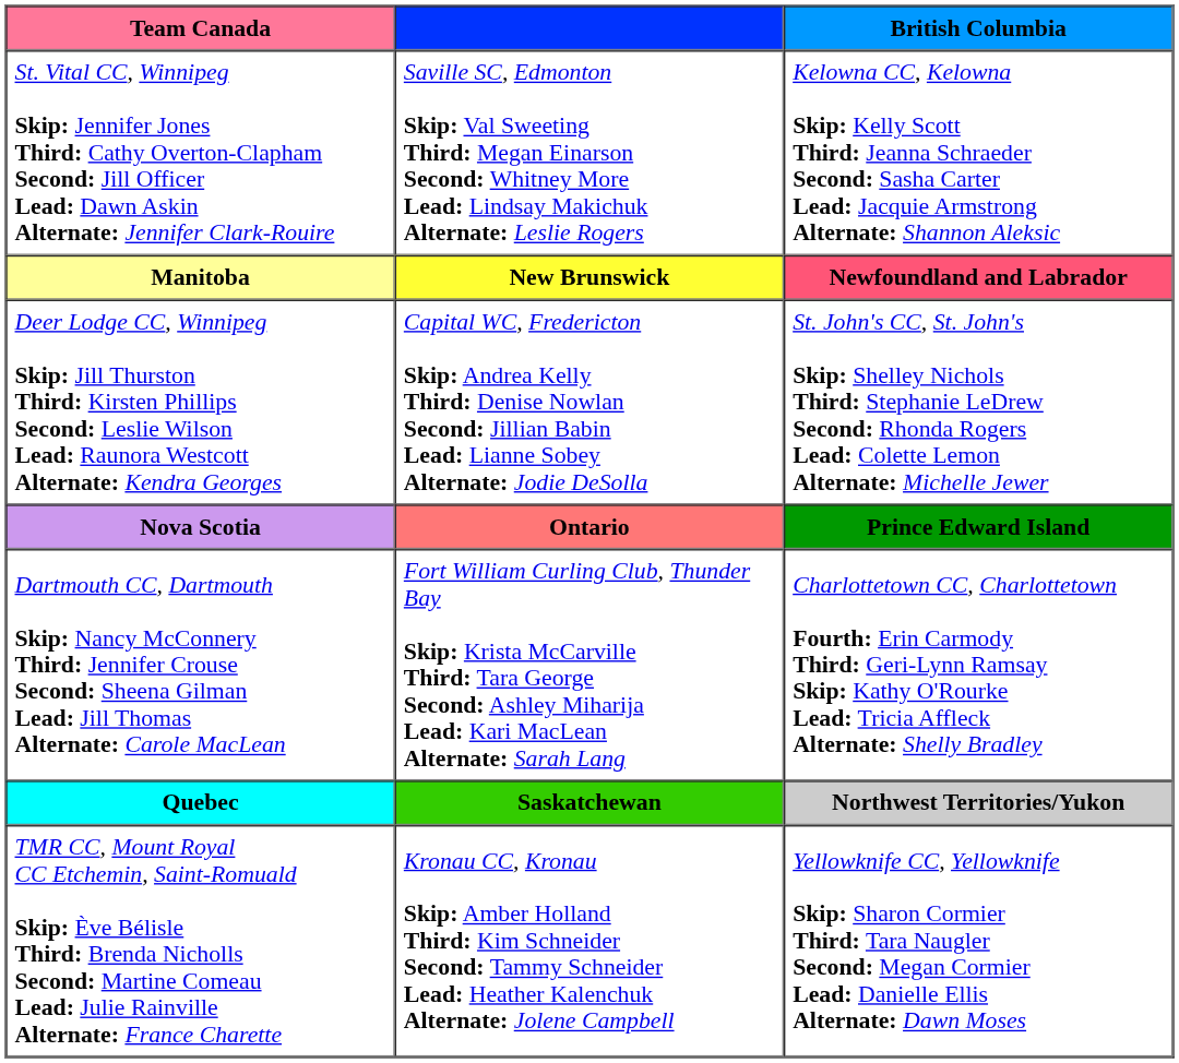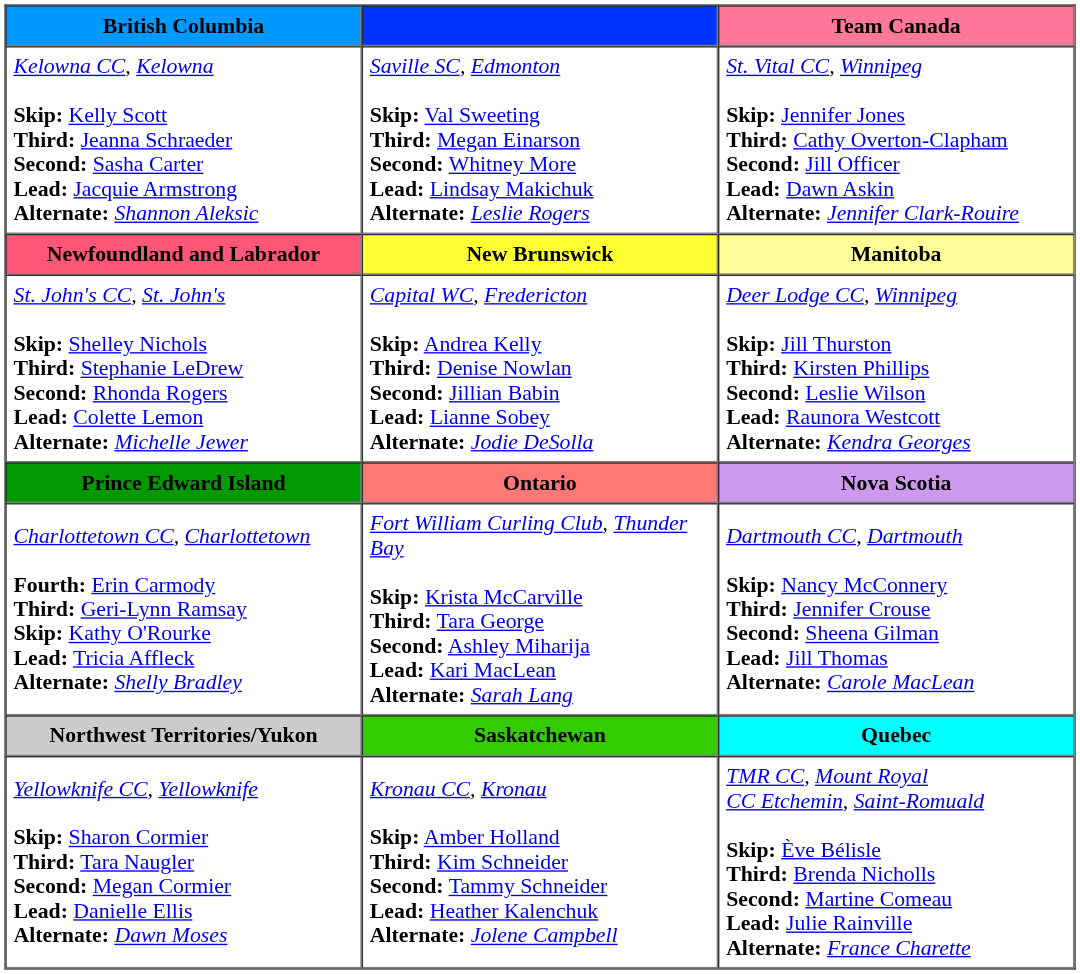columns swapped: Team Canada <-> British Columbia
